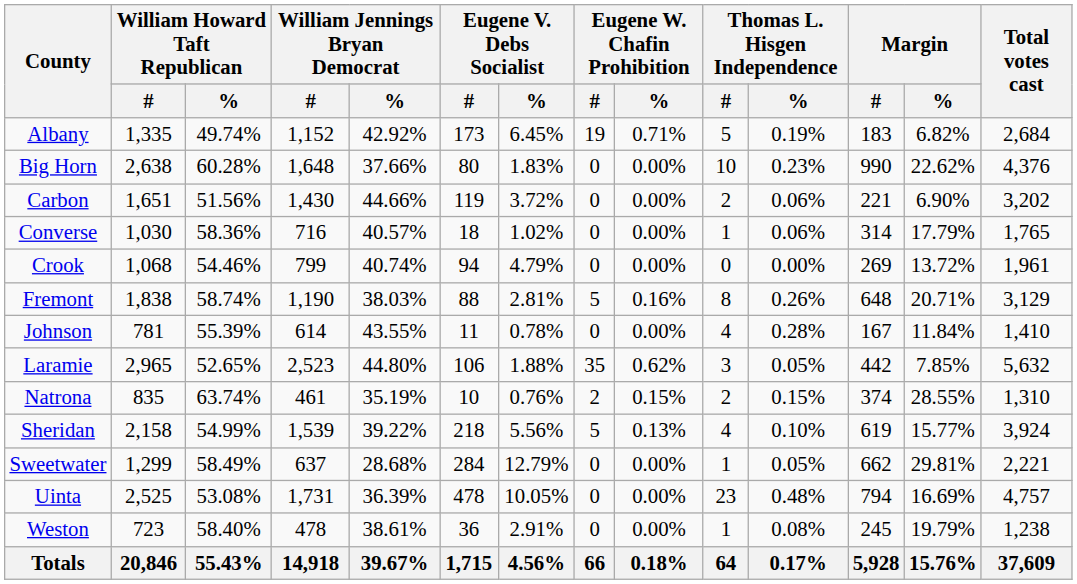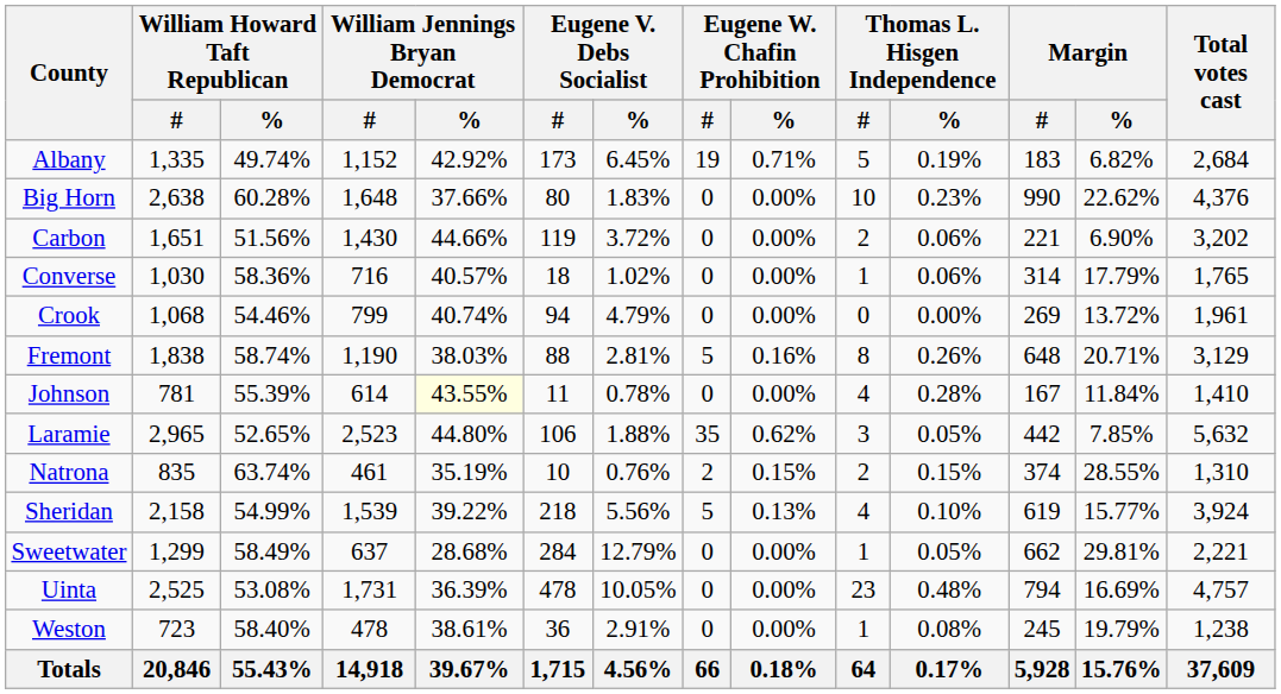Johnson | William Jennings Bryan Democrat / %: no background -> lightyellow background
